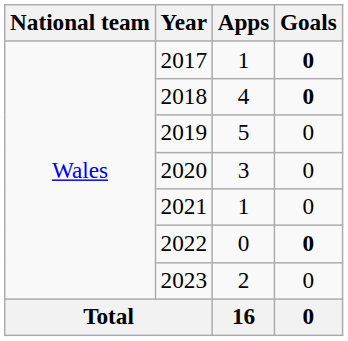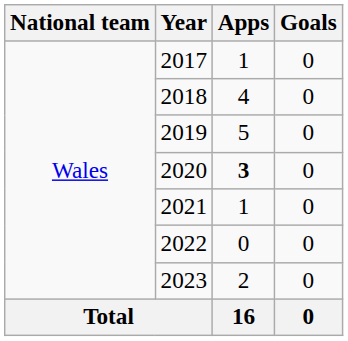2017 | Goals: bold -> normal
2018 | Goals: bold -> normal
2020 | Apps: normal -> bold
2022 | Goals: bold -> normal
